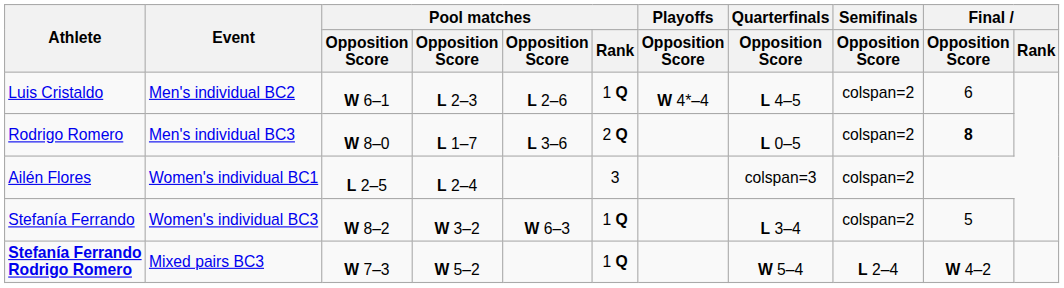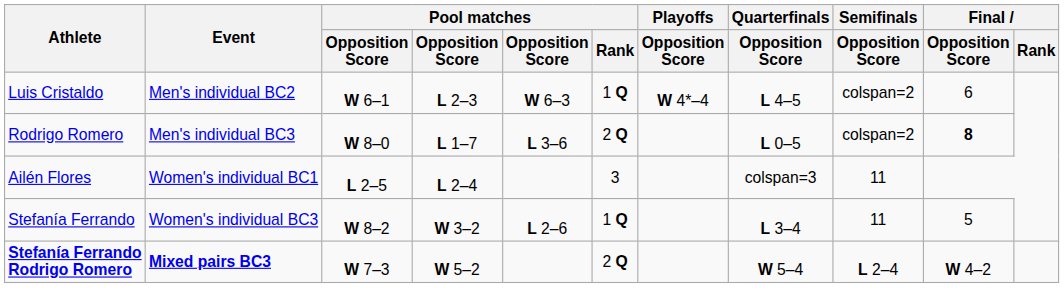Luis Cristaldo | column 5: L 2–6 -> W 6–3
Ailén Flores | Semifinals / Opposition Score: colspan=2 -> 11
Stefanía Ferrando | column 5: W 6–3 -> L 2–6
Stefanía Ferrando | Semifinals / Opposition Score: colspan=2 -> 11
Stefanía Ferrando Rodrigo Romero | Event: normal -> bold
Stefanía Ferrando Rodrigo Romero | Pool matches / Rank: 1 Q -> 2 Q
